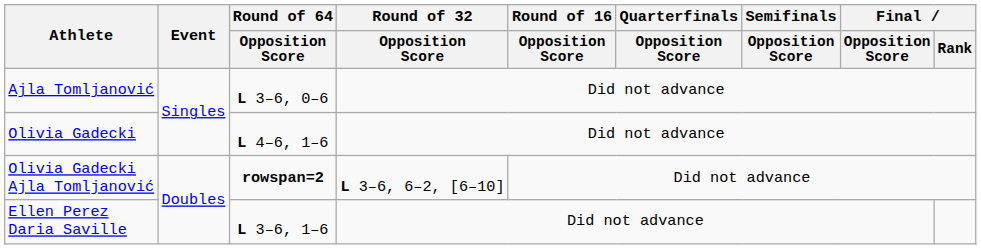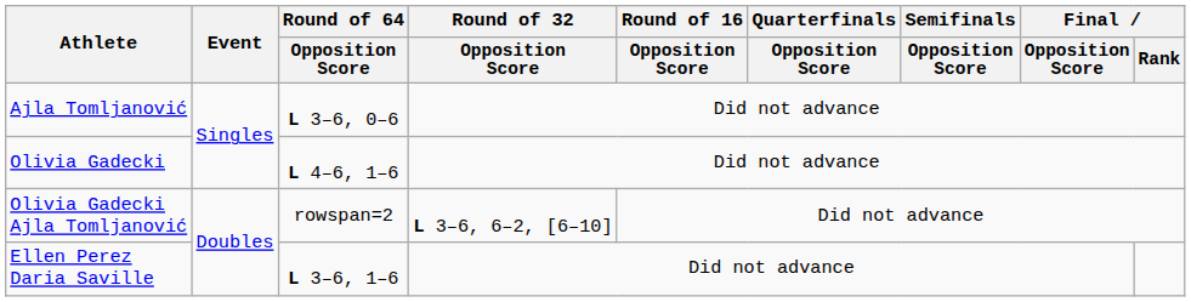Olivia Gadecki Ajla Tomljanović | Round of 64 / Opposition Score: bold -> normal
